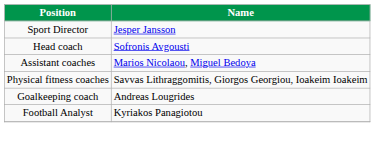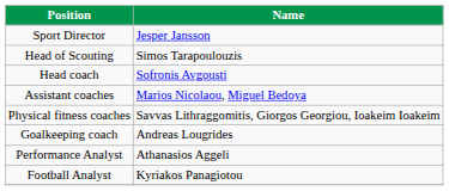+ row: Head of Scouting | Simos Tarapoulouzis
+ row: Performance Analyst | Athanasios Aggeli
